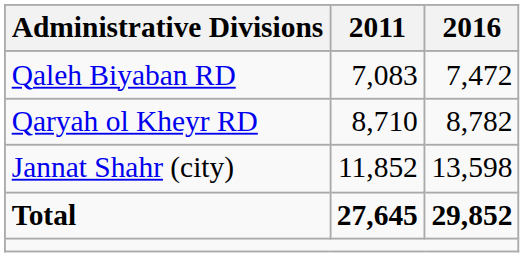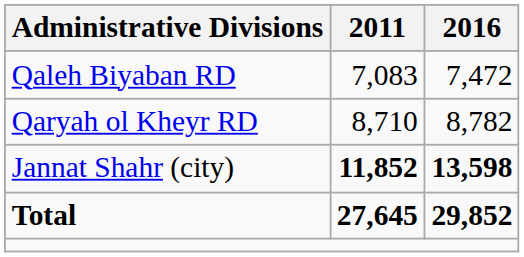Jannat Shahr (city) | 2011: normal -> bold
Jannat Shahr (city) | 2016: normal -> bold
